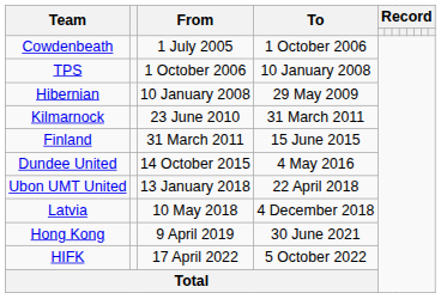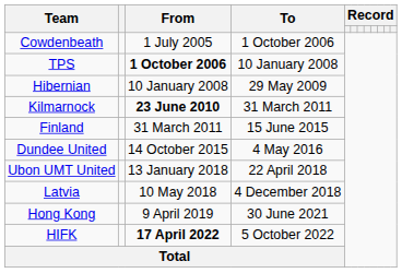TPS | From: normal -> bold
Kilmarnock | From: normal -> bold
HIFK | From: normal -> bold
